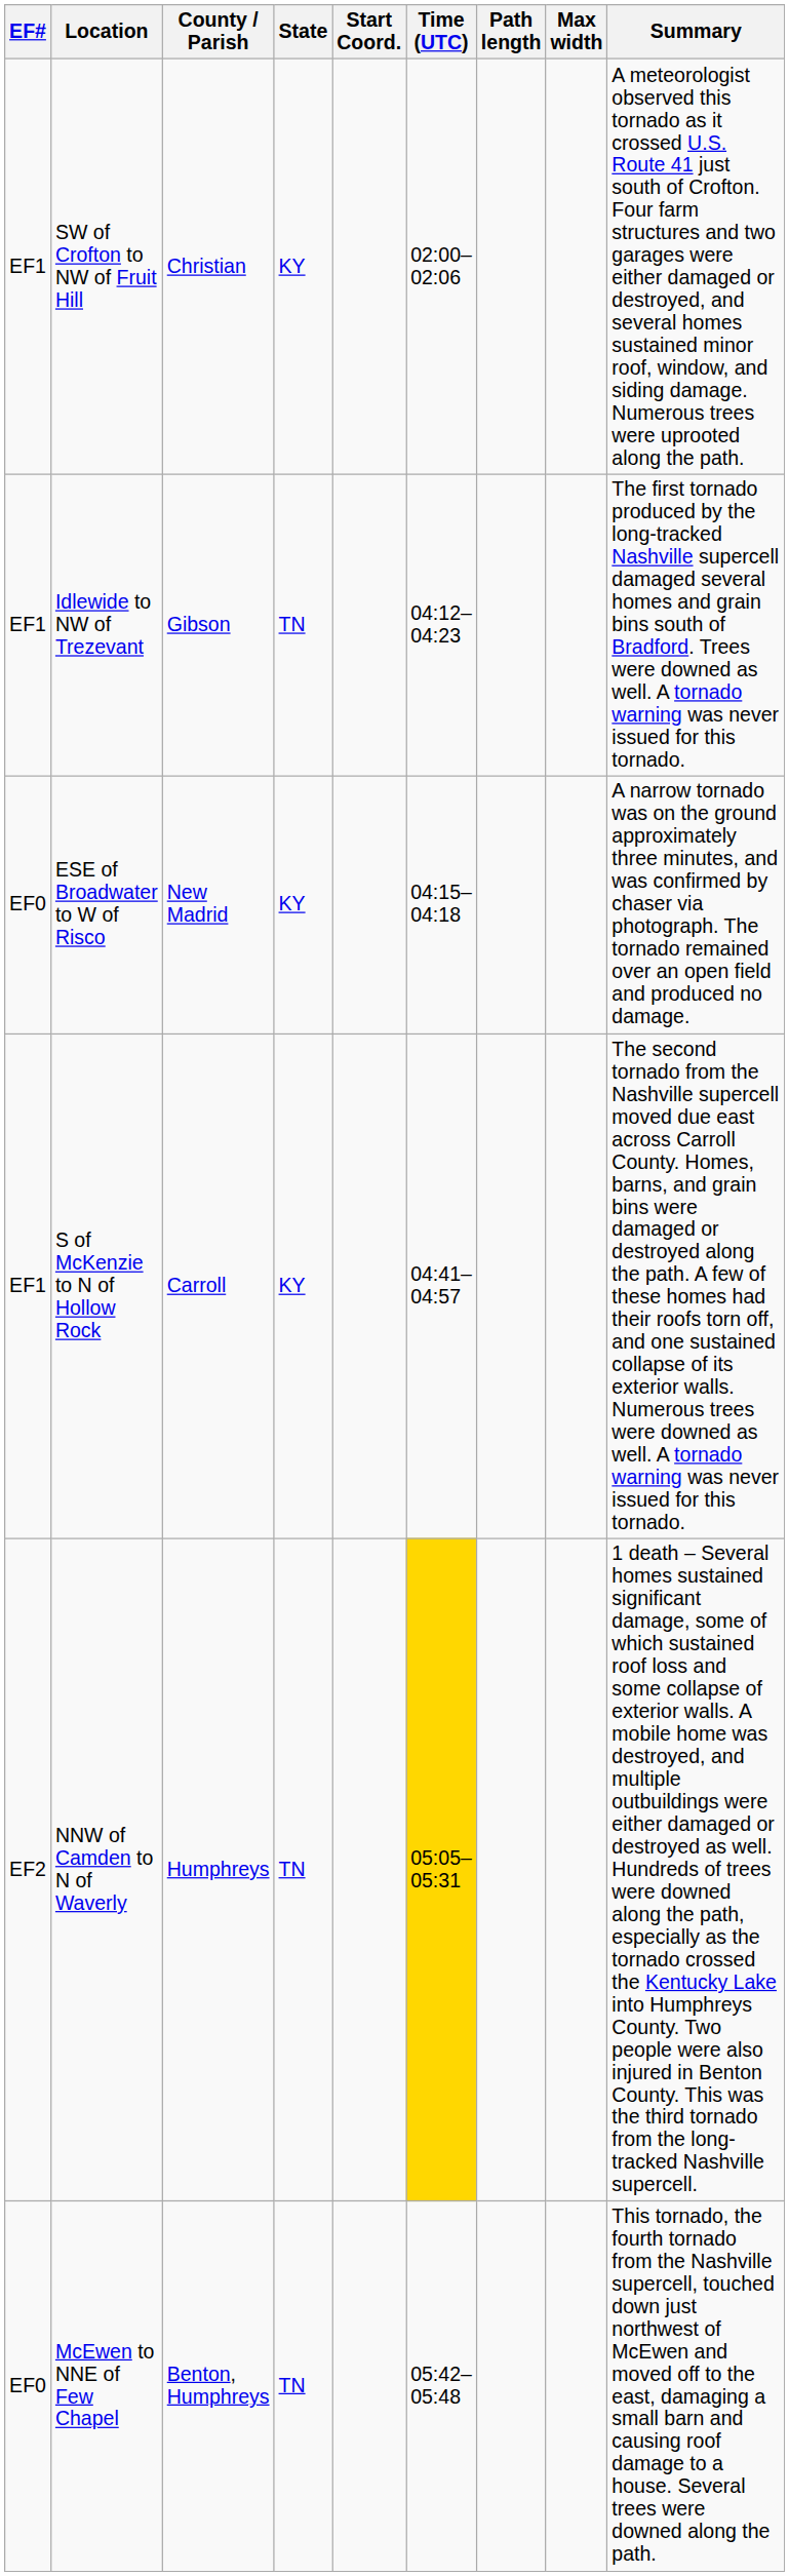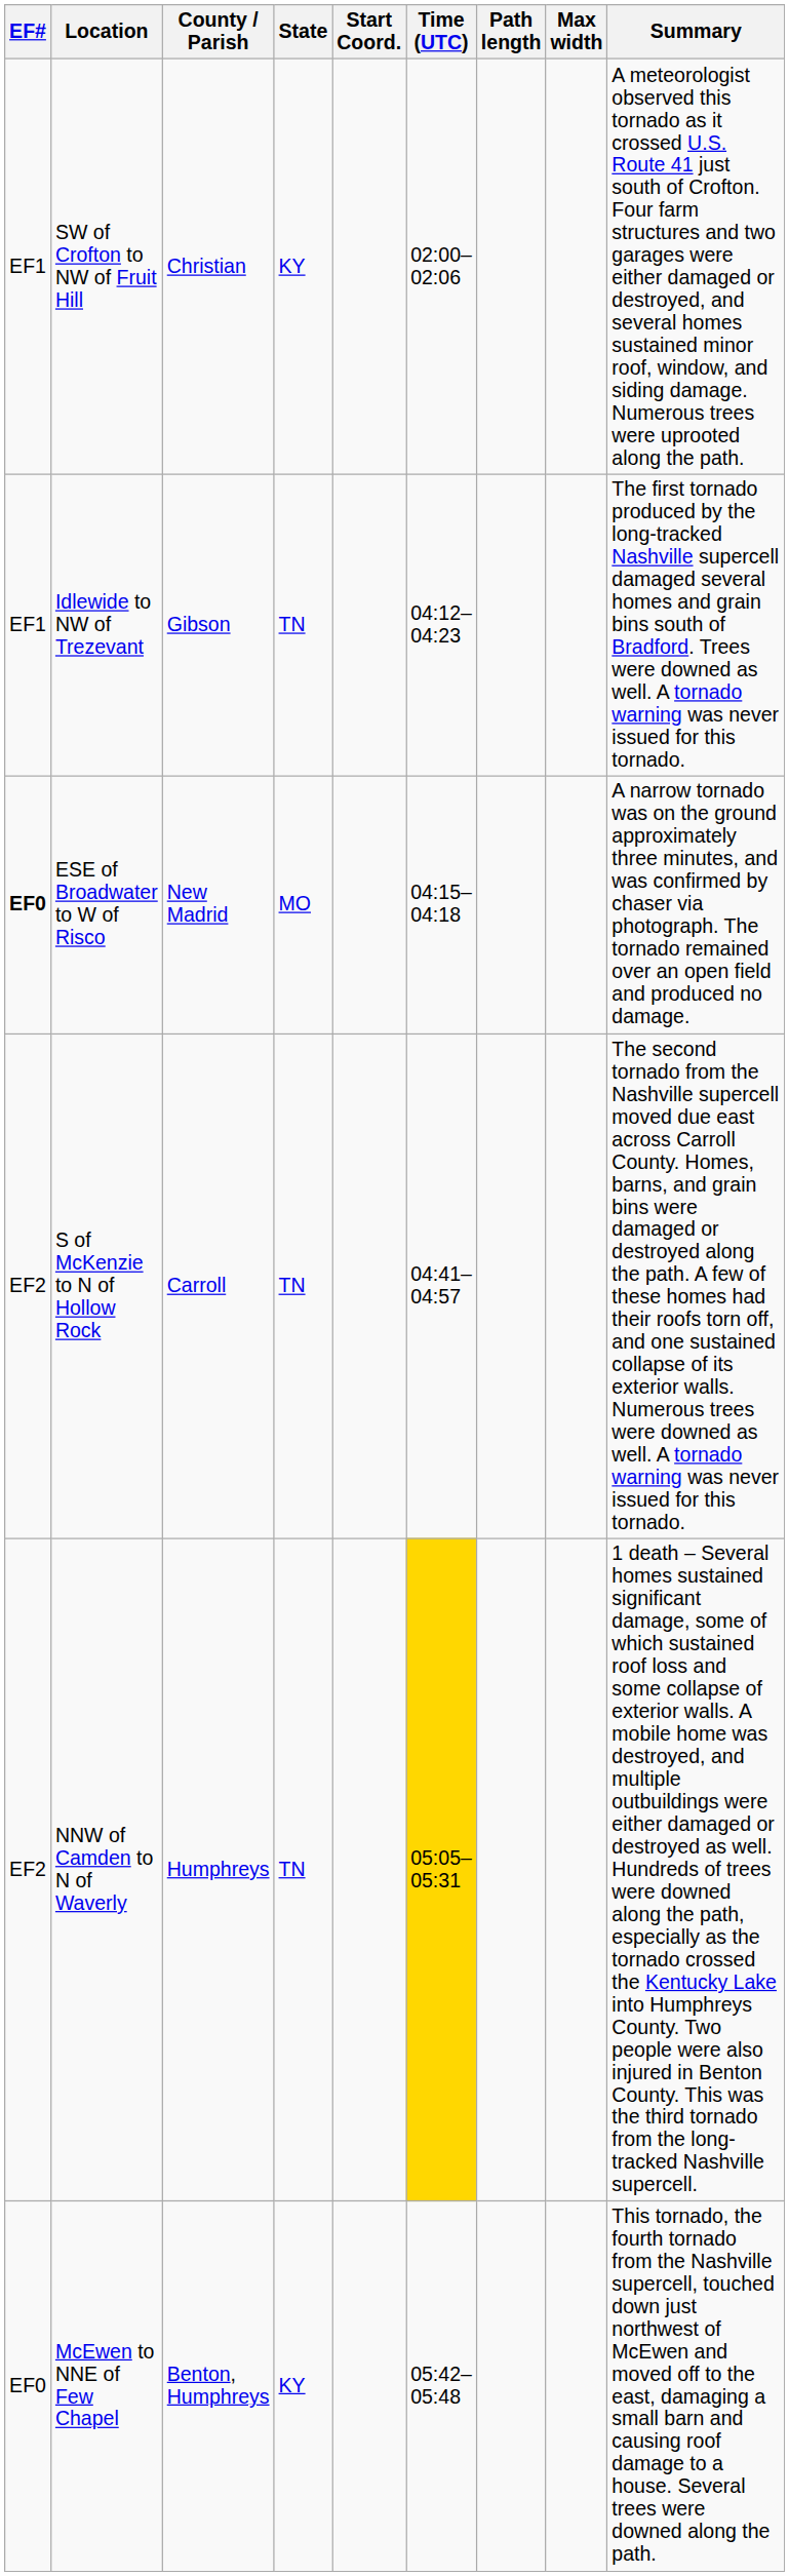ESE of Broadwater to W of Risco | EF#: normal -> bold
ESE of Broadwater to W of Risco | State: KY -> MO
S of McKenzie to N of Hollow Rock | EF#: EF1 -> EF2
S of McKenzie to N of Hollow Rock | State: KY -> TN
McEwen to NNE of Few Chapel | State: TN -> KY
